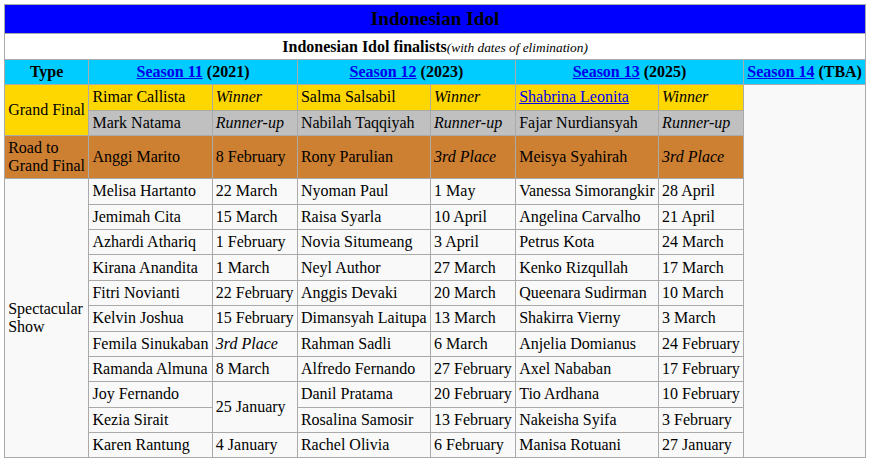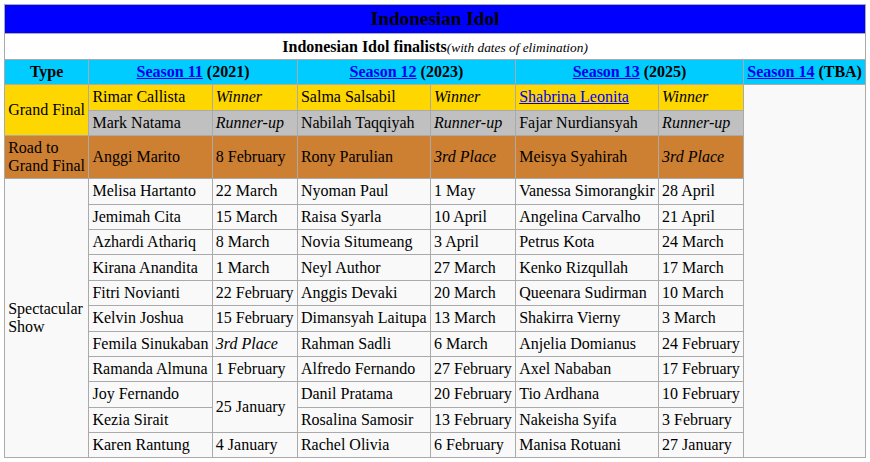Azhardi Athariq | column 3: 1 February -> 8 March
Ramanda Almuna | column 3: 8 March -> 1 February
